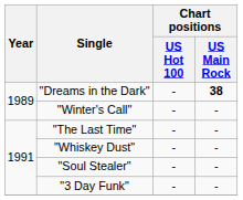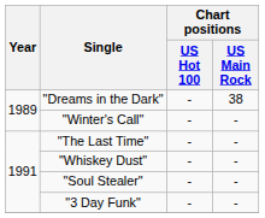"Dreams in the Dark" | Chart positions / US Main Rock: bold -> normal
